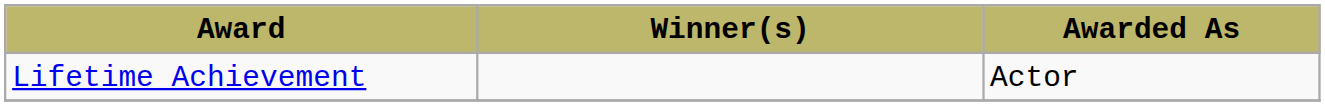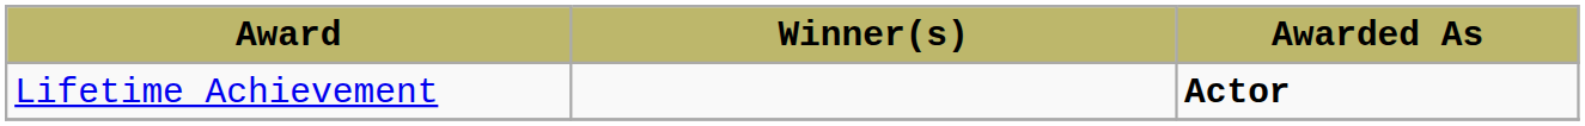Lifetime Achievement | Awarded As: normal -> bold
